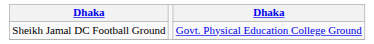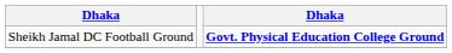Sheikh Jamal DC Football Ground | column 3: normal -> bold
